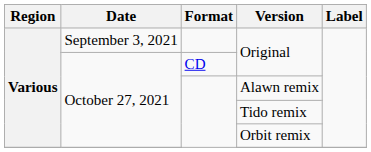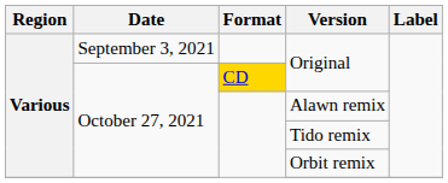October 27, 2021 / Original | Format: no background -> gold background
